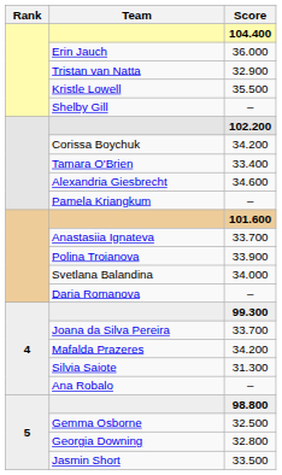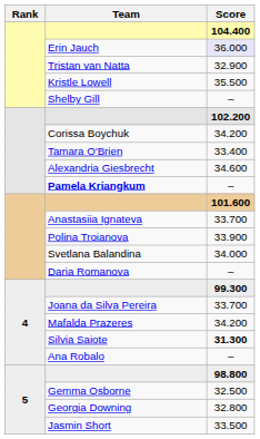Erin Jauch | Score: no background -> lavender background
Pamela Kriangkum | Team: normal -> bold
Silvia Saiote | Score: normal -> bold
